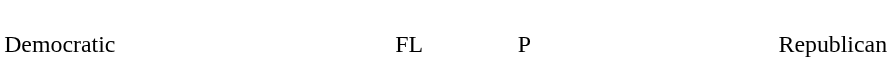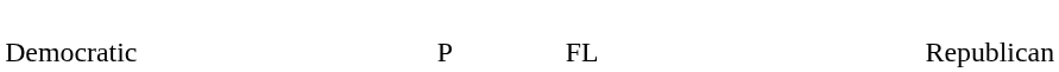columns swapped: 3 <-> 7
